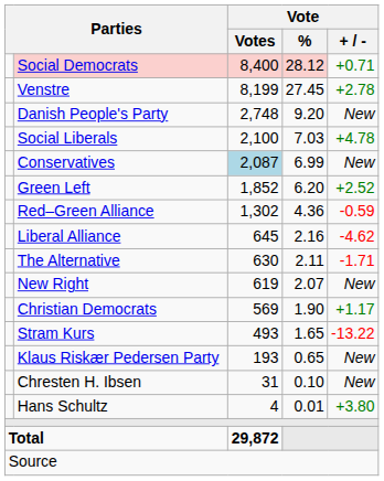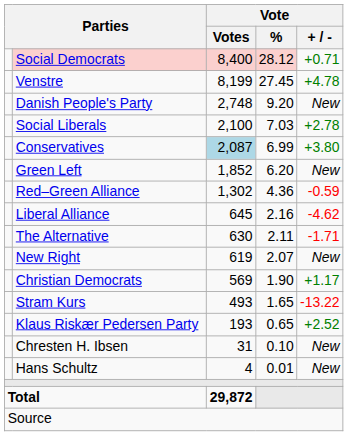Venstre | Vote / + / -: +2.78 -> +4.78
Social Liberals | Vote / + / -: +4.78 -> +2.78
Conservatives | Vote / + / -: New -> +3.80
Green Left | Vote / + / -: +2.52 -> New
Klaus Riskær Pedersen Party | Vote / + / -: New -> +2.52
Hans Schultz | Vote / + / -: +3.80 -> New
